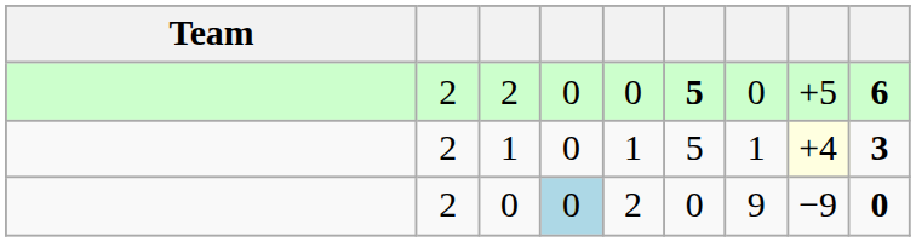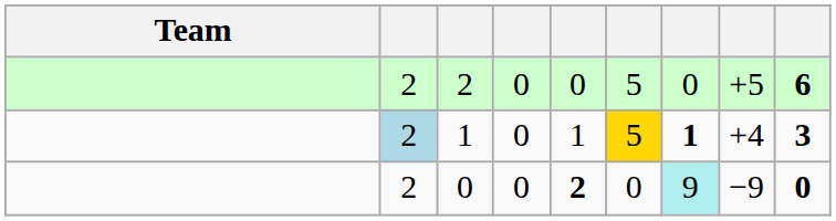row 2 | column 6: bold -> normal
row 3 | column 2: no background -> lightblue background
row 3 | column 6: no background -> gold background
row 3 | column 7: normal -> bold
row 3 | column 8: lightyellow background -> no background
row 4 | column 4: lightblue background -> no background
row 4 | column 5: normal -> bold
row 4 | column 7: no background -> paleturquoise background
